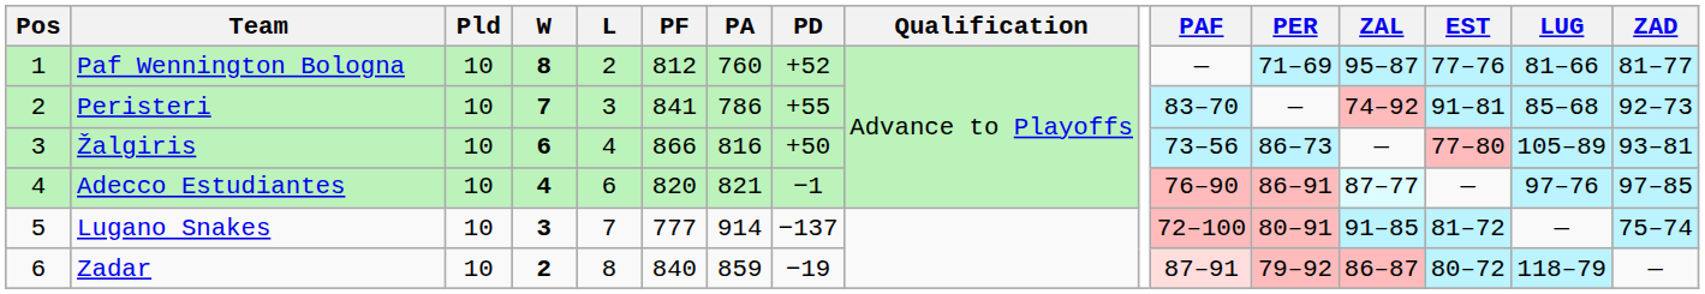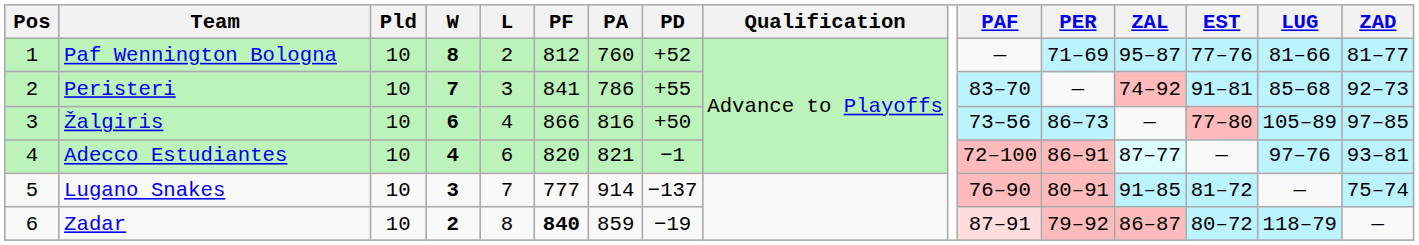Žalgiris | ZAD: 93–81 -> 97–85
Adecco Estudiantes | PAF: 76–90 -> 72–100
Adecco Estudiantes | ZAD: 97–85 -> 93–81
Lugano Snakes | PAF: 72–100 -> 76–90
Zadar | PF: normal -> bold
